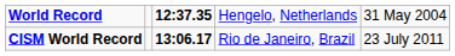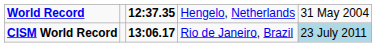CISM World Record | column 5: no background -> lightblue background
